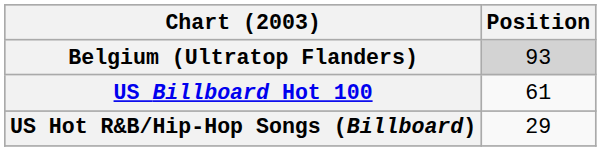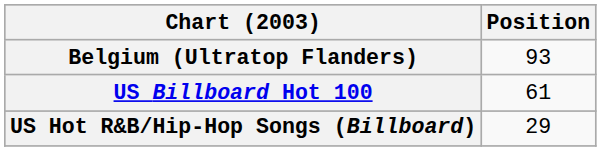Belgium (Ultratop Flanders) | Position: lightgrey background -> no background
